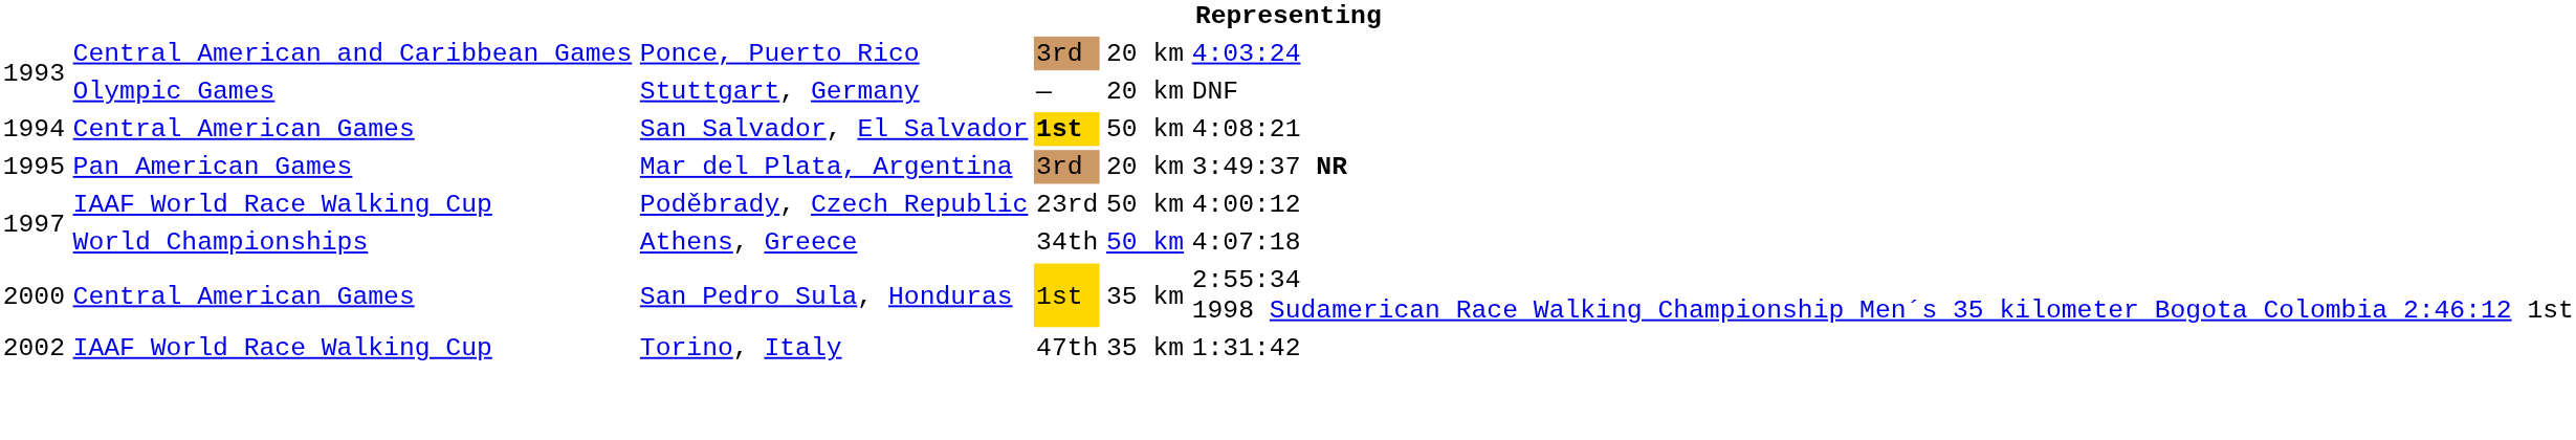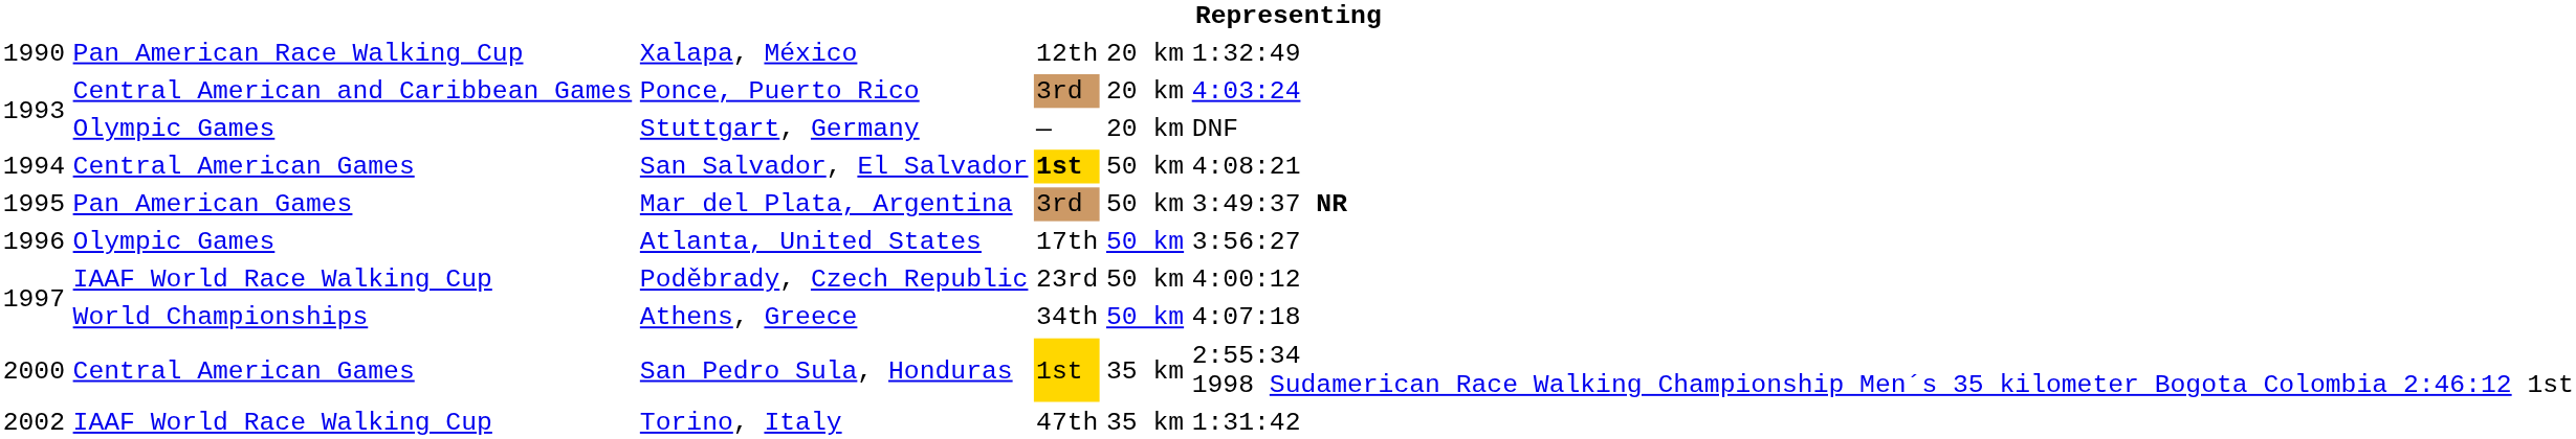+ row: 1990 | Pan American Race Walking Cup | Xalapa, México | 12th | 20 km | 1:32:49
Mar del Plata, Argentina | column 5: 20 km -> 50 km
+ row: 1996 | Olympic Games | Atlanta, United States | 17th | 50 km | 3:56:27
